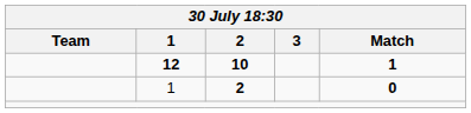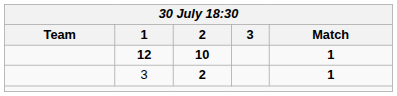row 4 | 1: 1 -> 3
row 4 | Match: 0 -> 1
